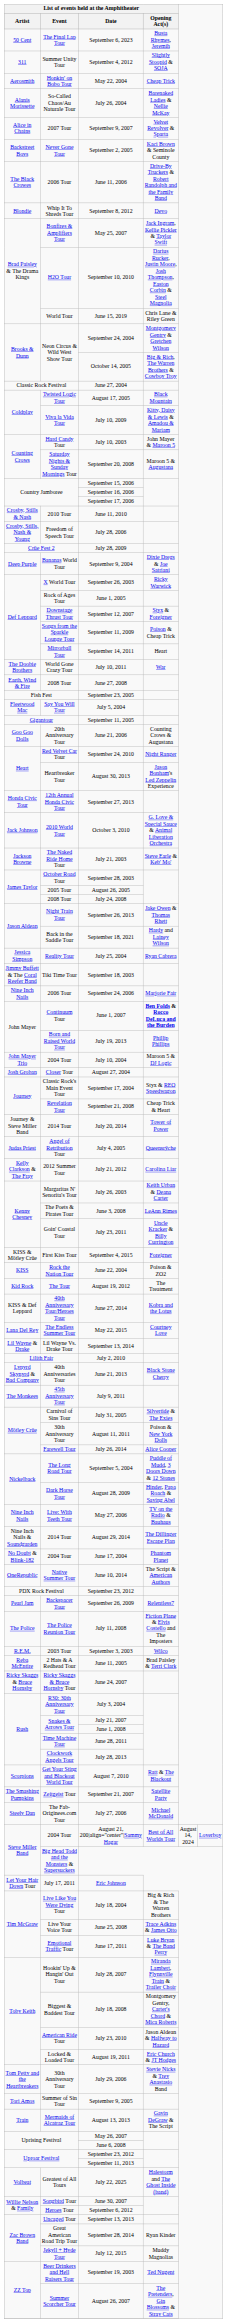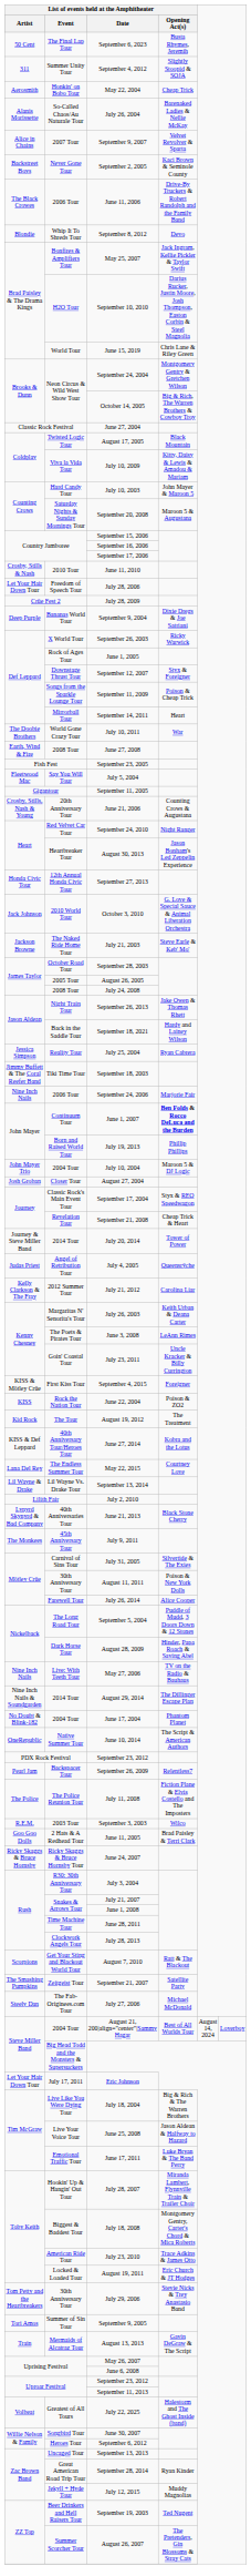July 28, 2006 | List of events held at the Amphitheater / Artist: Crosby, Stills, Nash & Young -> Let Your Hair Down Tour
June 21, 2006 | List of events held at the Amphitheater / Artist: Goo Goo Dolls -> Crosby, Stills, Nash & Young
June 11, 2005 | List of events held at the Amphitheater / Artist: Reba McEntire -> Goo Goo Dolls
June 25, 2008 | List of events held at the Amphitheater / Opening Act(s): Trace Adkins & James Otto -> Jason Aldean & Halfway to Hazard
July 23, 2010 | List of events held at the Amphitheater / Opening Act(s): Jason Aldean & Halfway to Hazard -> Trace Adkins & James Otto
